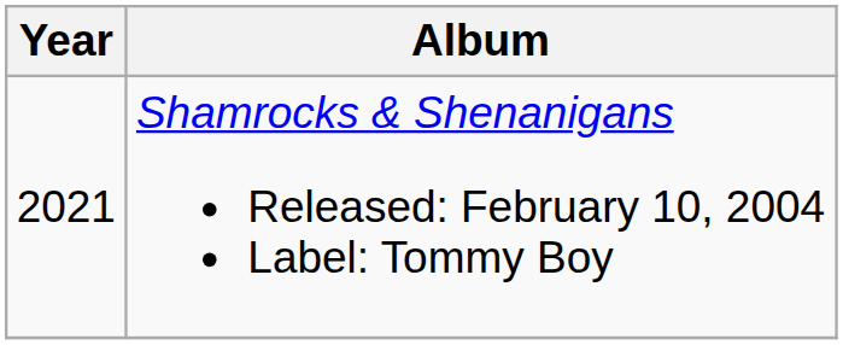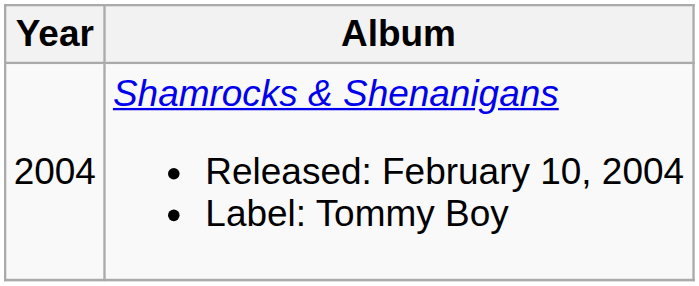row 2 | Year: 2021 -> 2004
